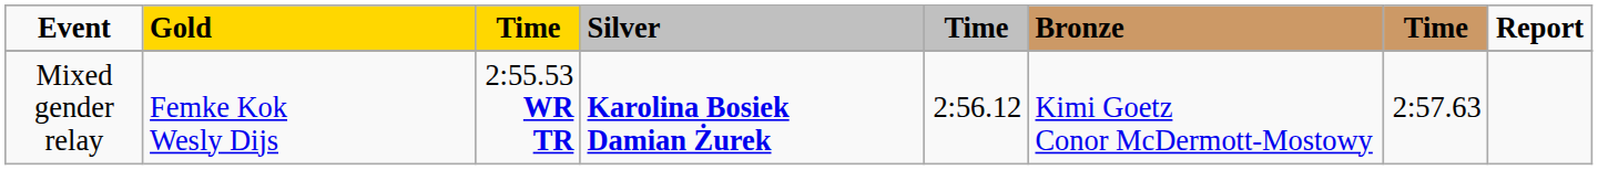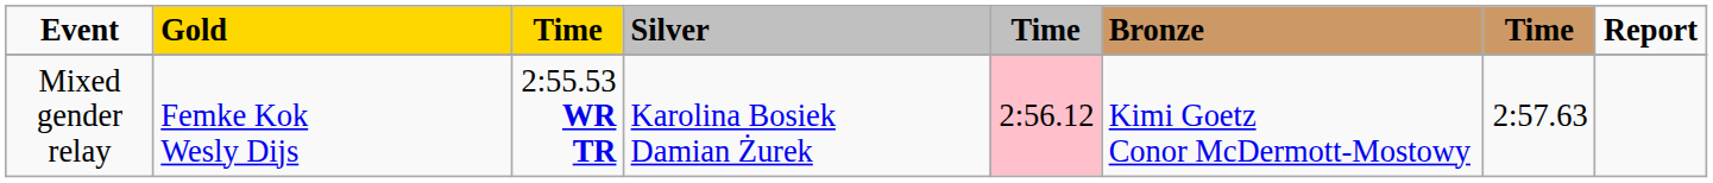Mixed gender relay | Silver: bold -> normal
Mixed gender relay | column 5: no background -> pink background
